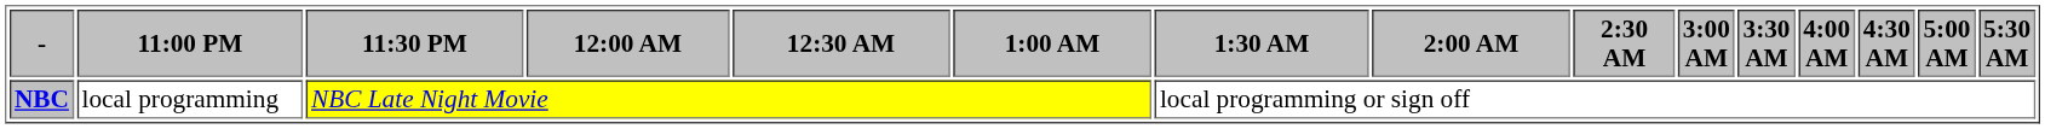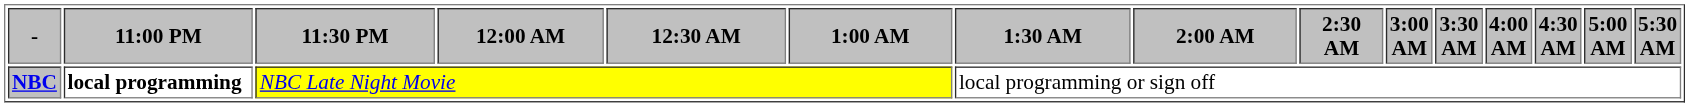NBC | 11:00 PM: normal -> bold
